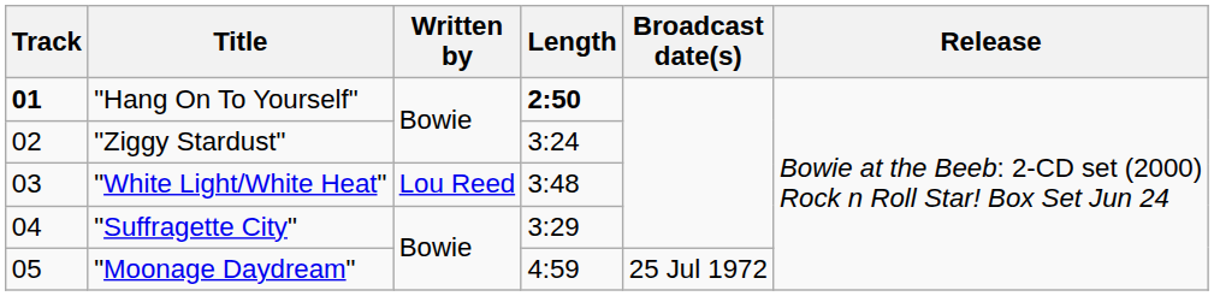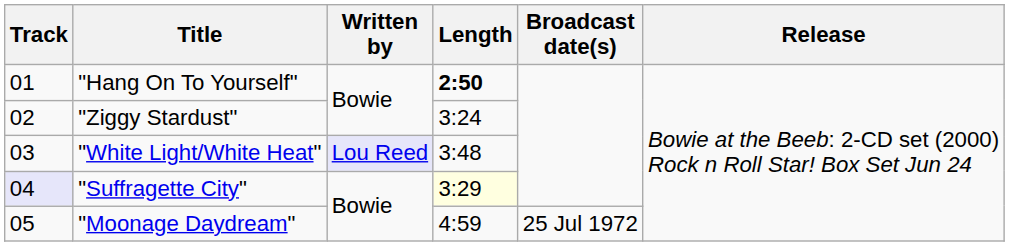"Hang On To Yourself" | Track: bold -> normal
"White Light/White Heat" | Written by: no background -> lavender background
"Suffragette City" | Track: no background -> lavender background
"Suffragette City" | Length: no background -> lightyellow background
